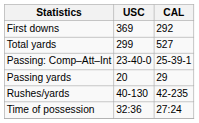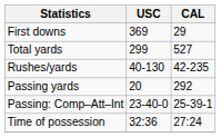First downs | CAL: 292 -> 29
rows swapped: Rushes/yards <-> Passing: Comp–Att–Int
Passing yards | CAL: 29 -> 292
